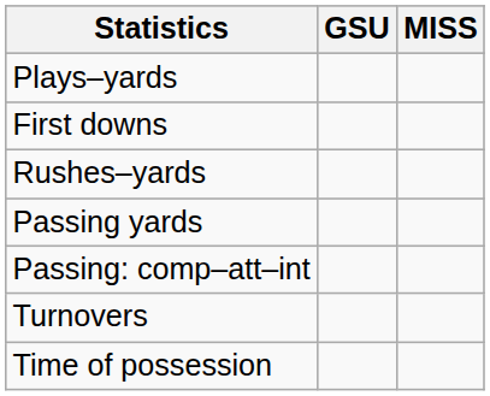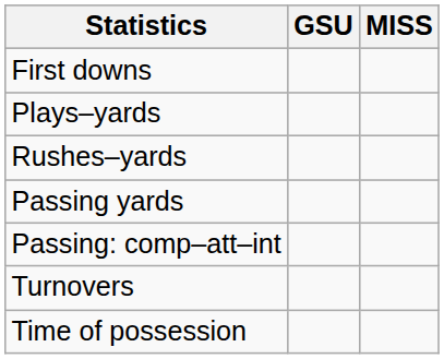rows swapped: First downs <-> Plays–yards
